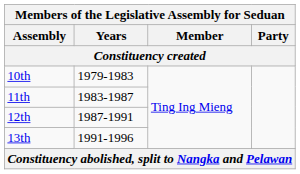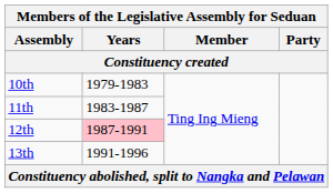12th | Years: no background -> pink background
